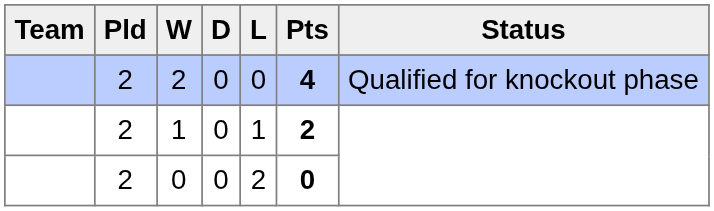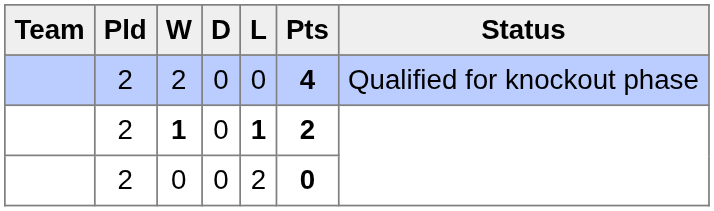row 3 | W: normal -> bold
row 3 | L: normal -> bold
